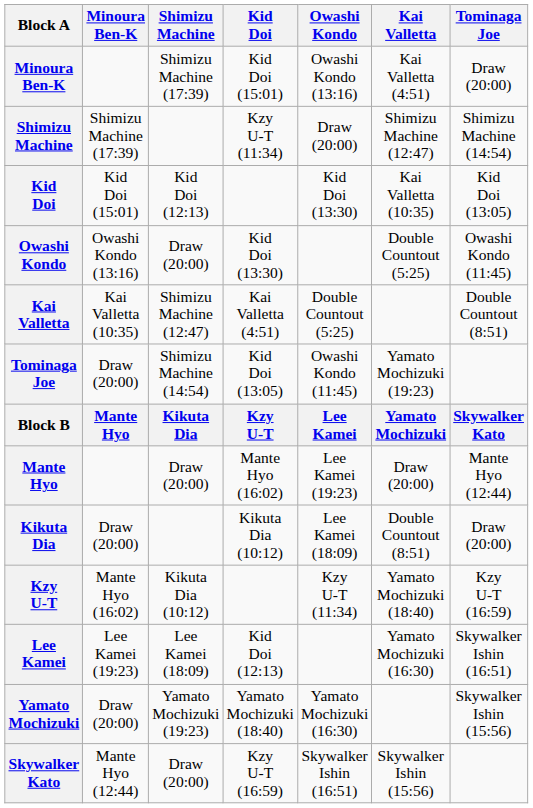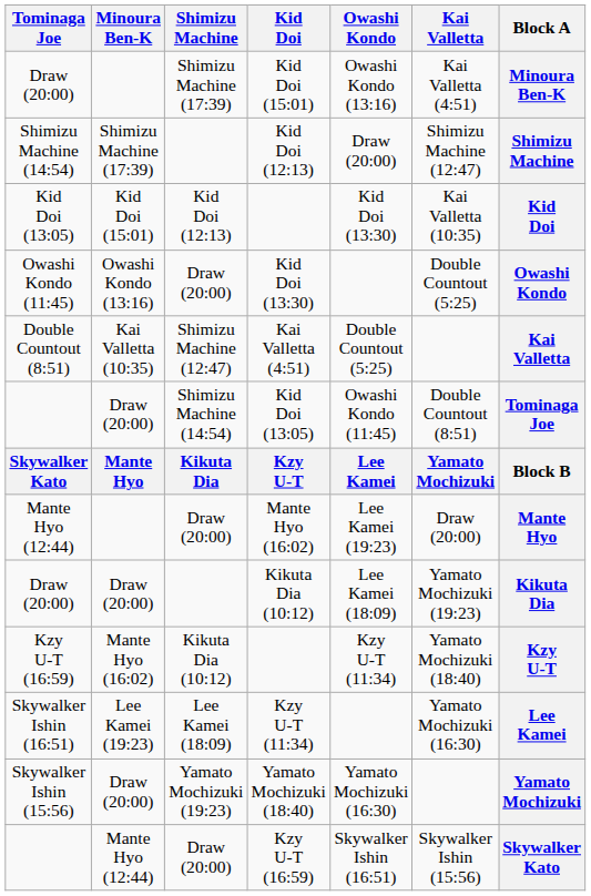columns swapped: Block A <-> Tominaga Joe
row 3 | Kid Doi: Kzy U-T (11:34) -> Kid Doi (12:13)
row 7 | Kai Valletta: Yamato Mochizuki (19:23) -> Double Countout (8:51)
row 10 | Kai Valletta: Double Countout (8:51) -> Yamato Mochizuki (19:23)
row 12 | Kid Doi: Kid Doi (12:13) -> Kzy U-T (11:34)
